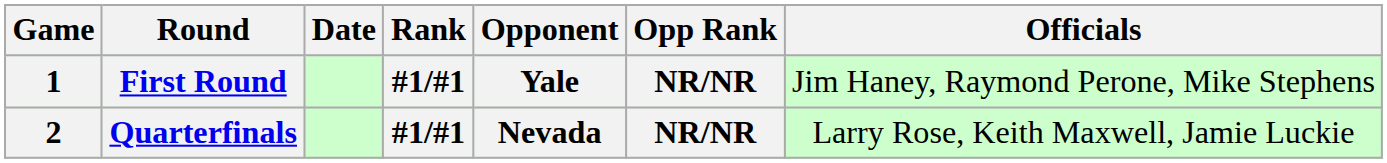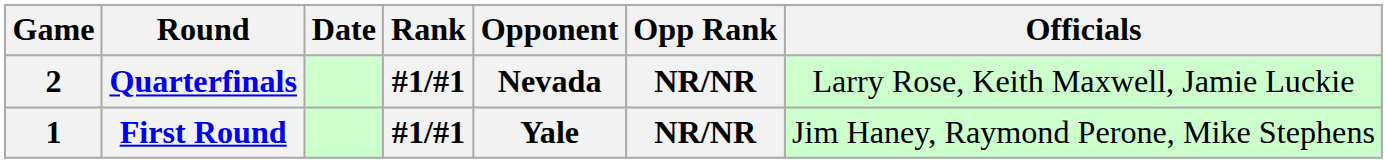rows swapped: First Round <-> Quarterfinals
